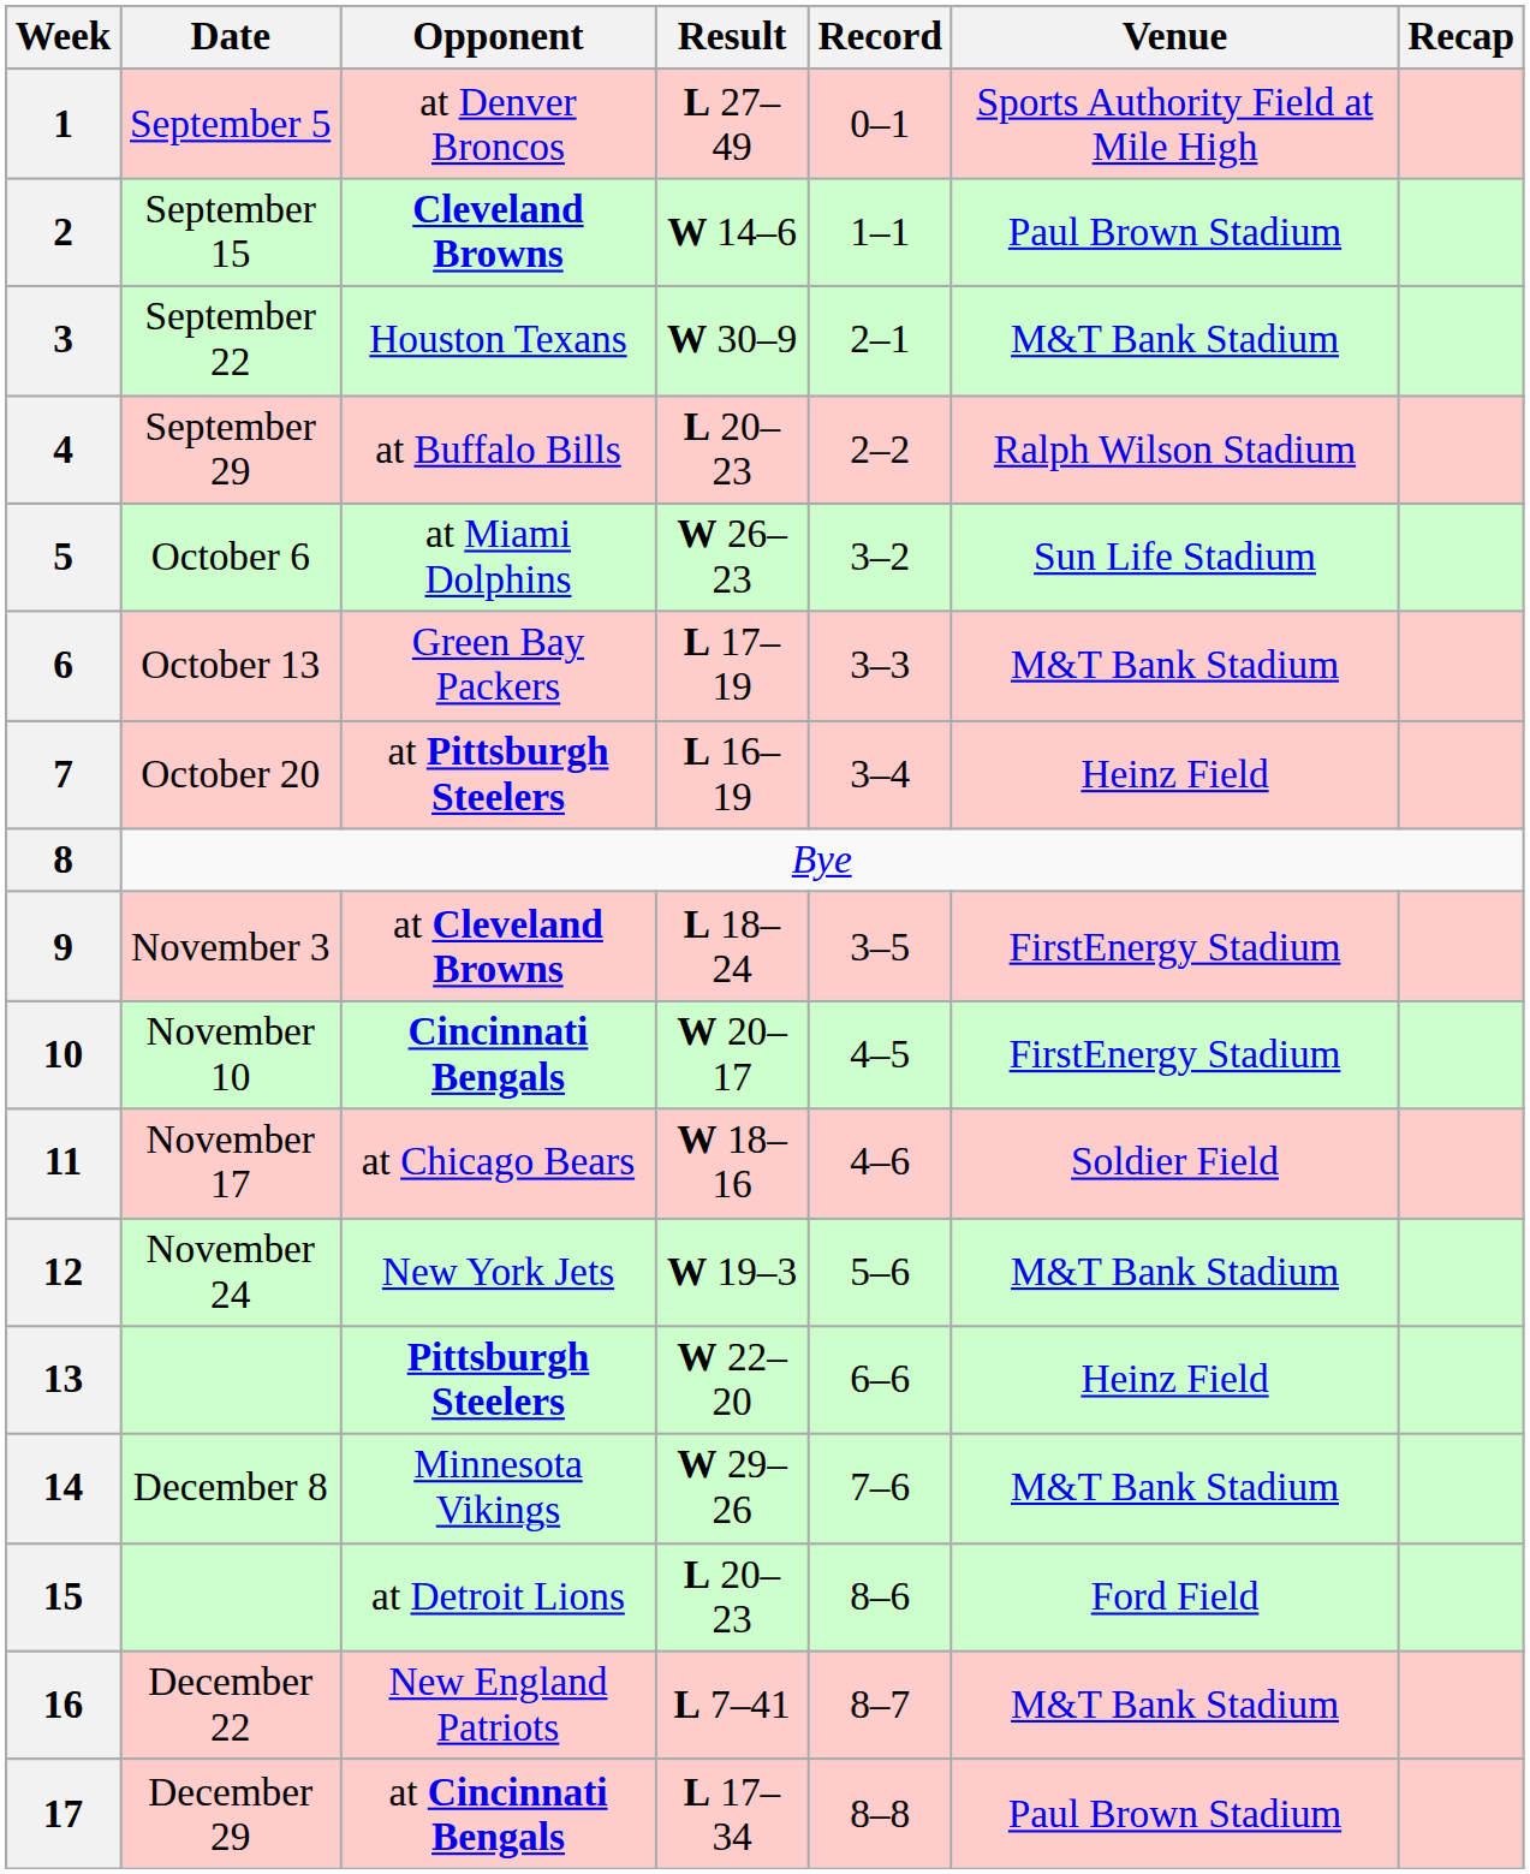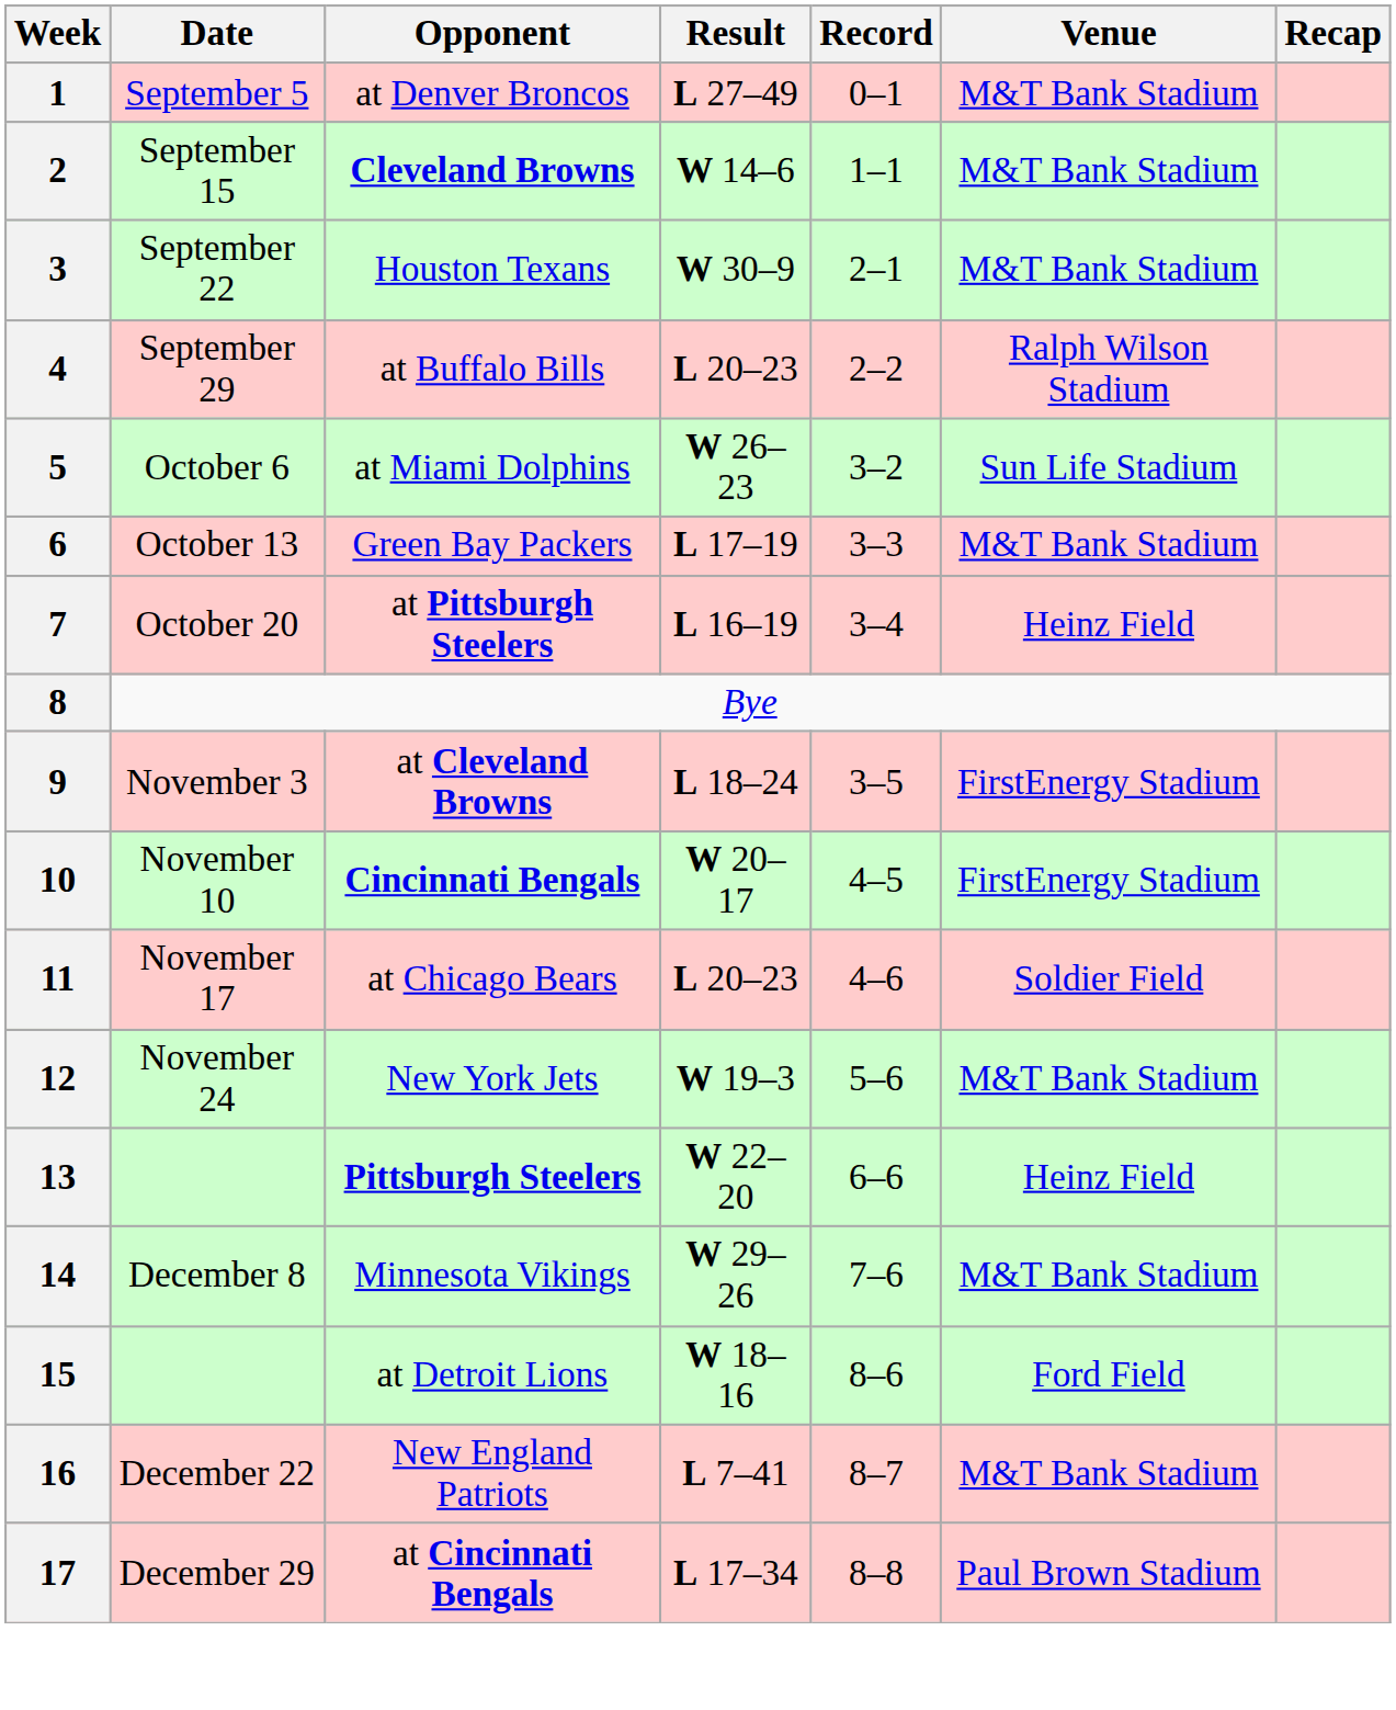1 | Venue: Sports Authority Field at Mile High -> M&T Bank Stadium
2 | Venue: Paul Brown Stadium -> M&T Bank Stadium
11 | Result: W 18–16 -> L 20–23
15 | Result: L 20–23 -> W 18–16
